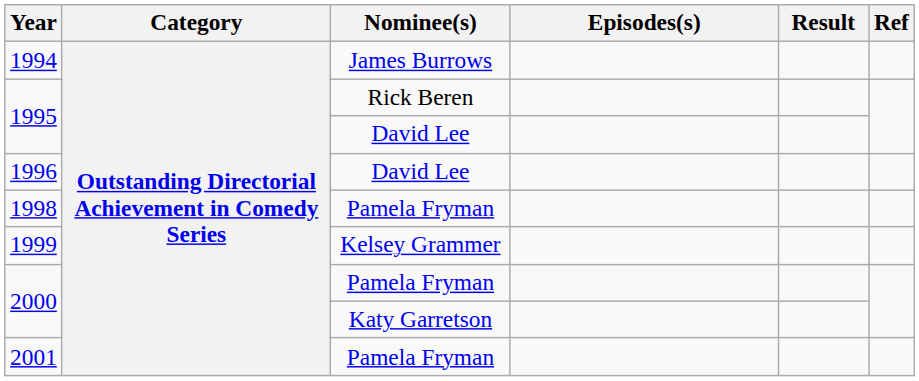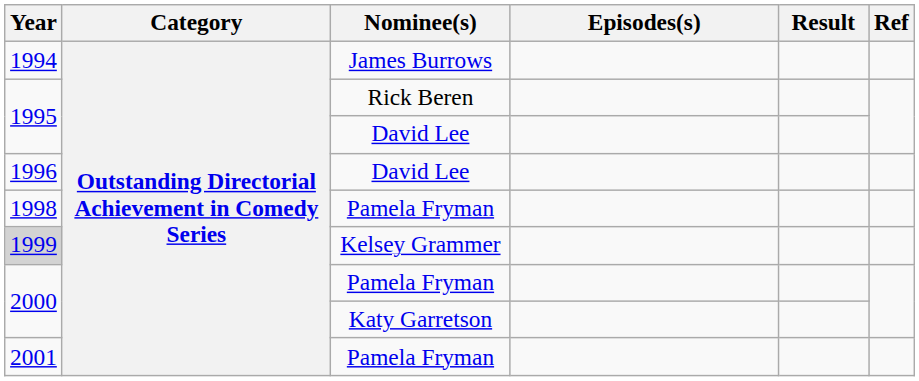1999 | Year: no background -> lightgrey background
